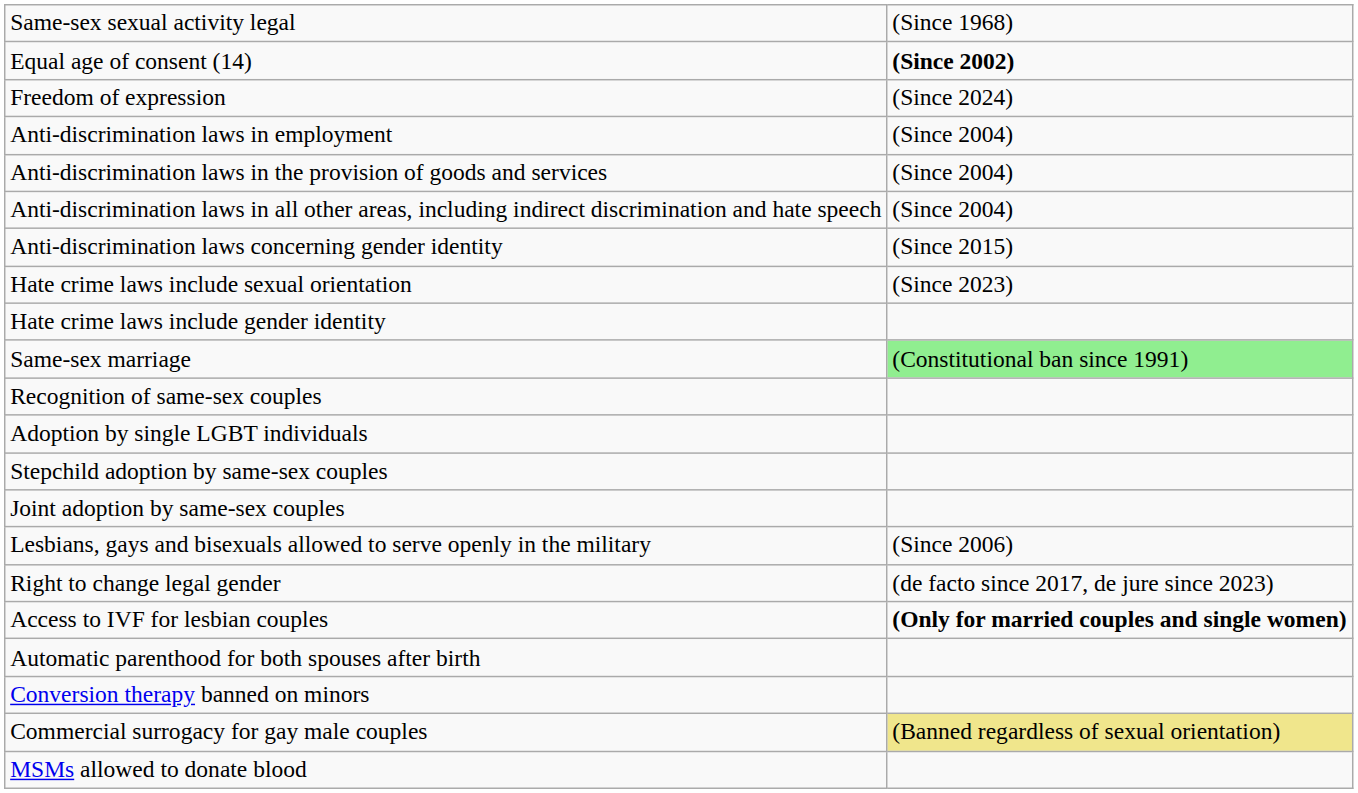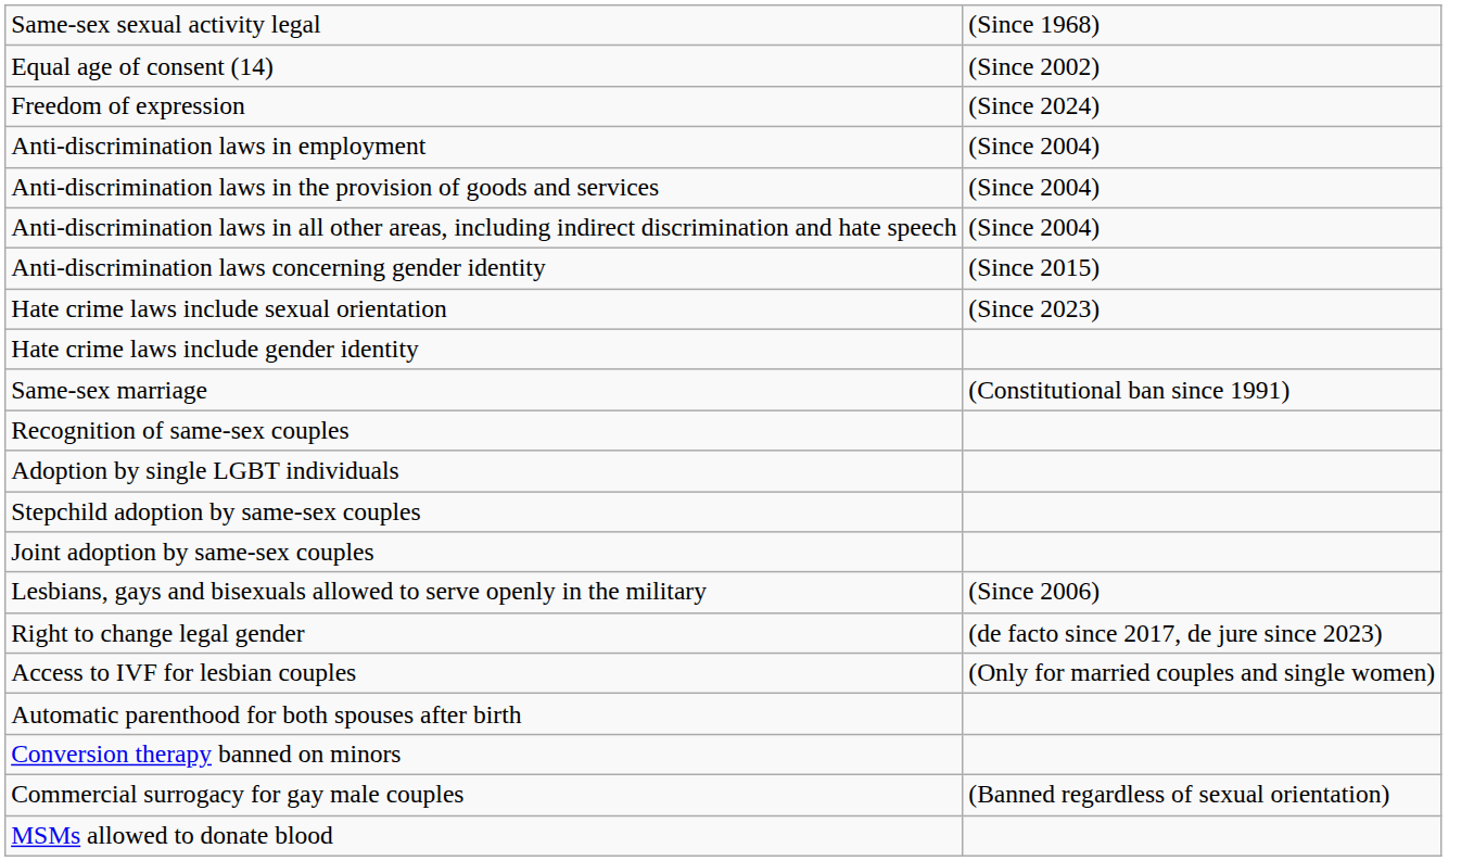Equal age of consent (14) | column 2: bold -> normal
Same-sex marriage | column 2: lightgreen background -> no background
Access to IVF for lesbian couples | column 2: bold -> normal
Commercial surrogacy for gay male couples | column 2: khaki background -> no background
